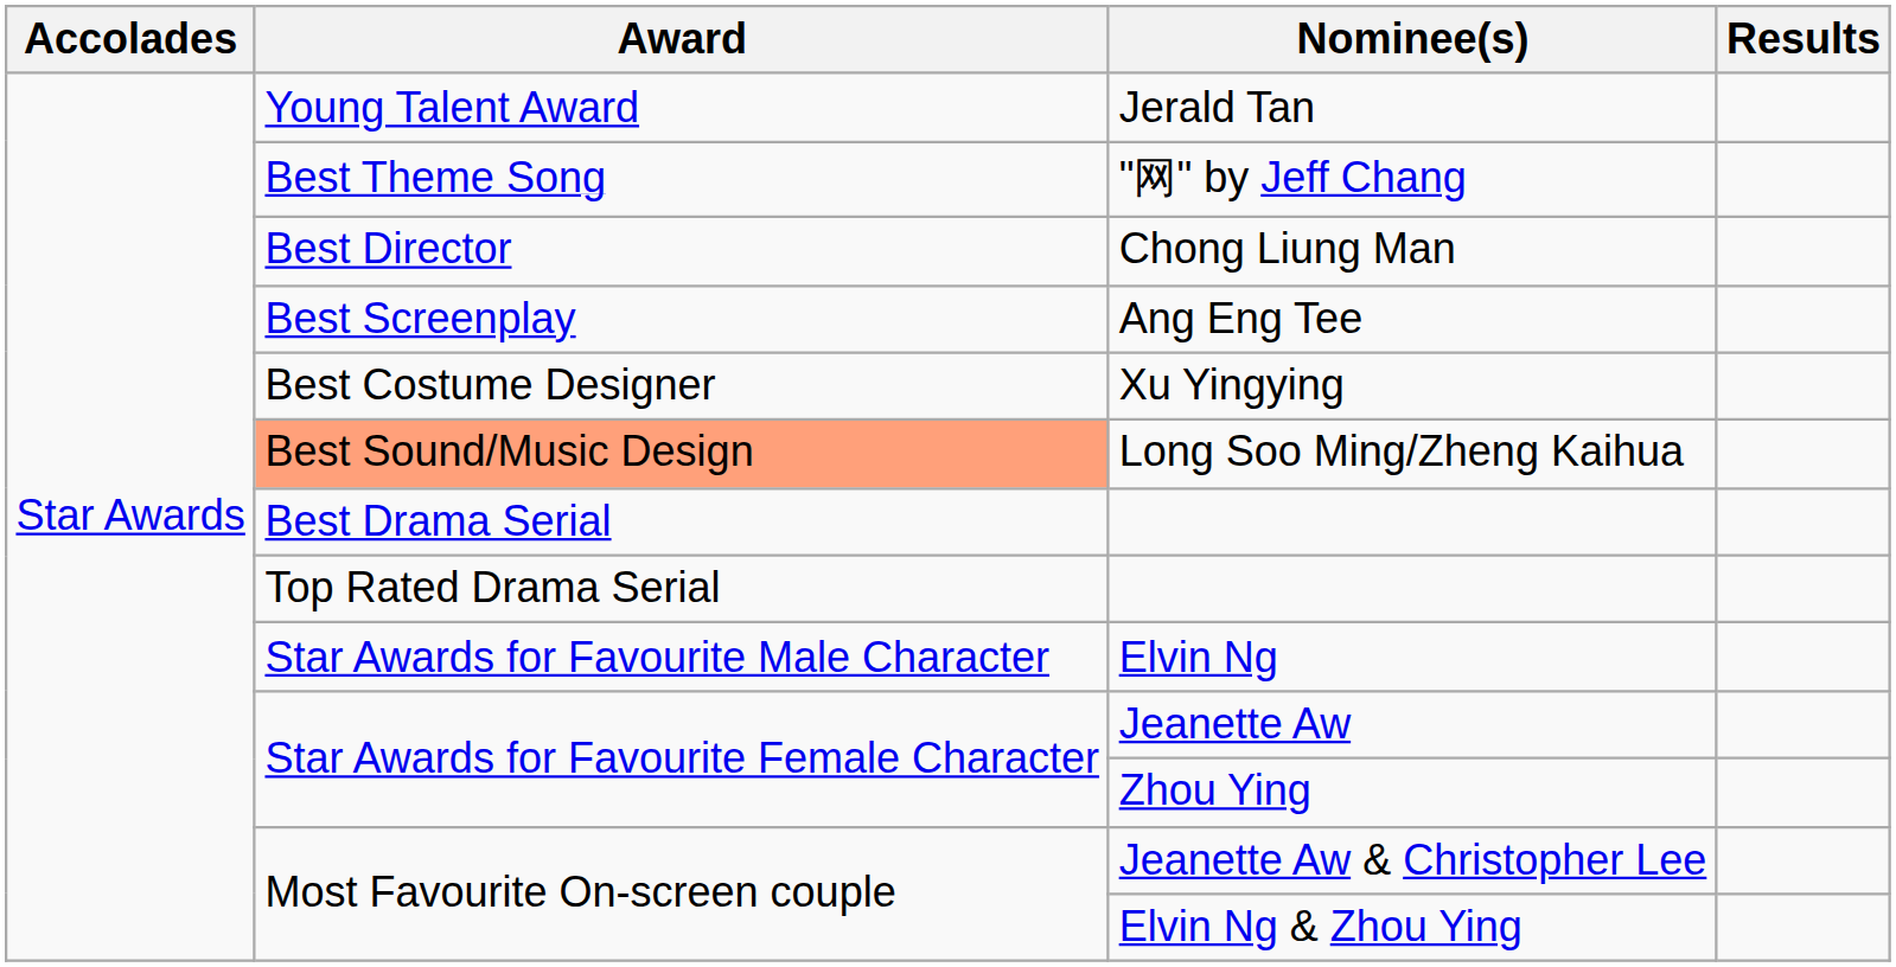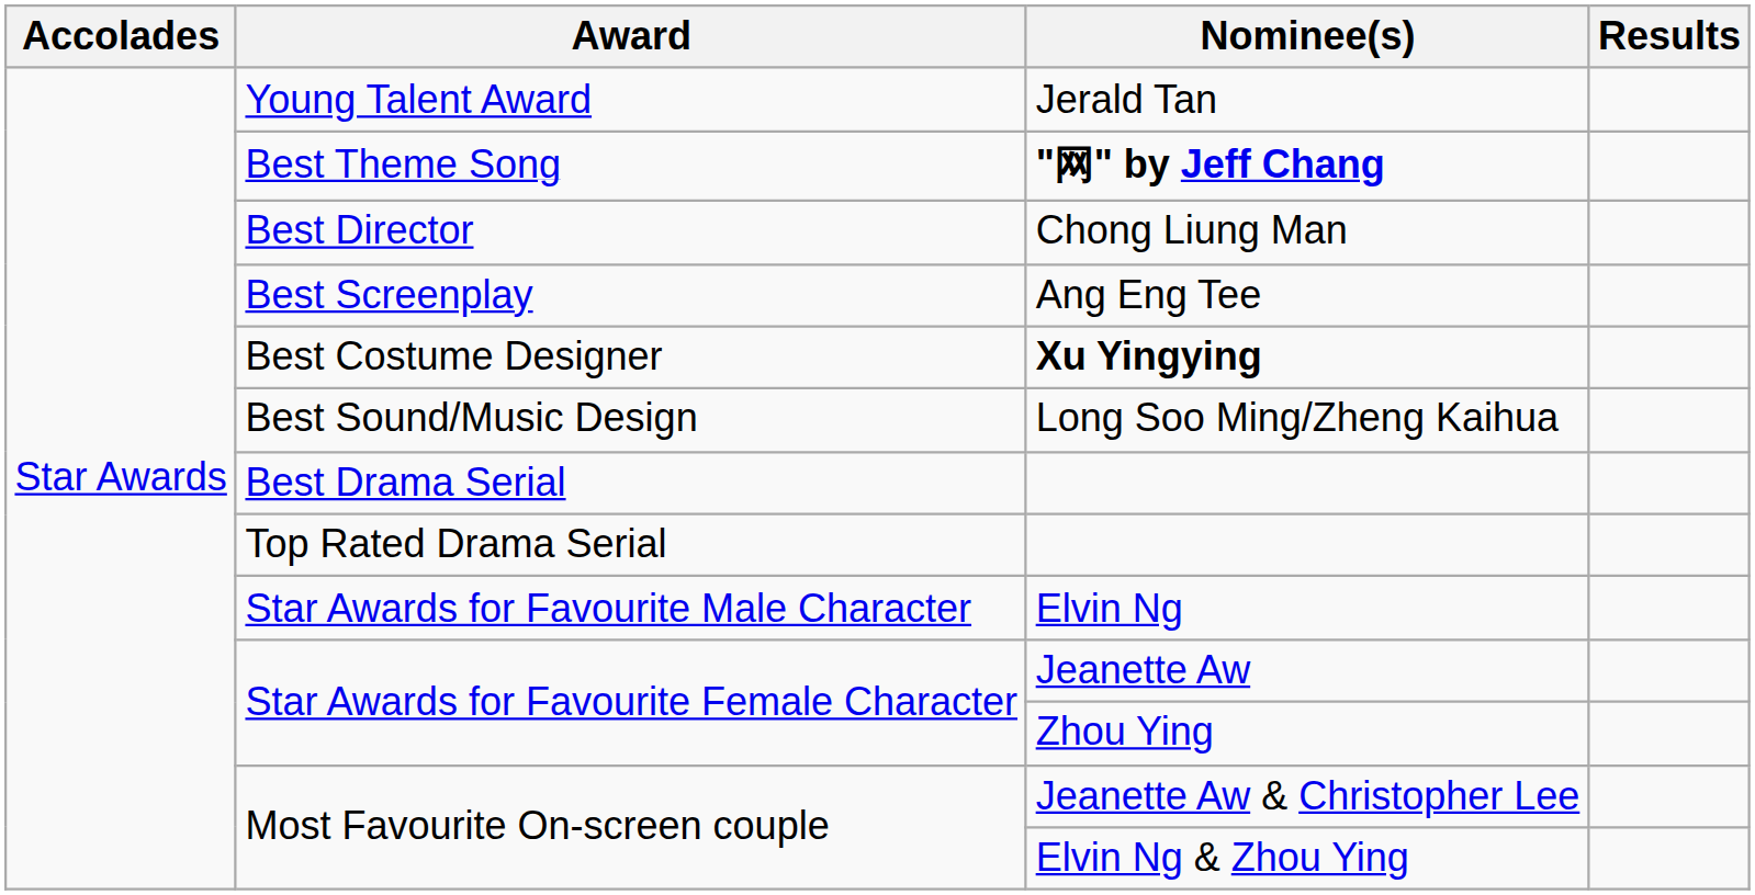"网" by Jeff Chang | Nominee(s): normal -> bold
Xu Yingying | Nominee(s): normal -> bold
Long Soo Ming/Zheng Kaihua | Award: lightsalmon background -> no background
